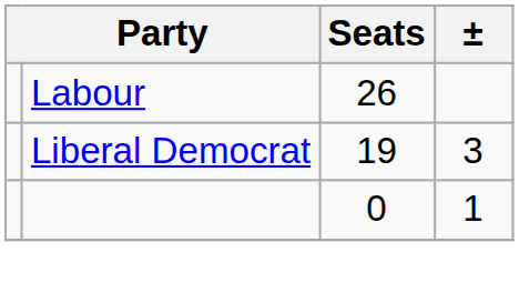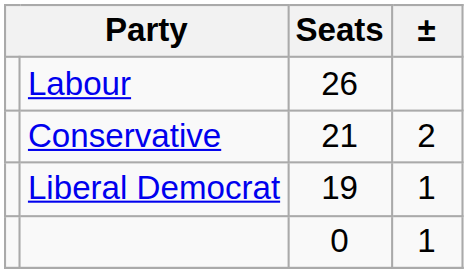+ row: Conservative | 21 | 2
Liberal Democrat | ±: 3 -> 1
